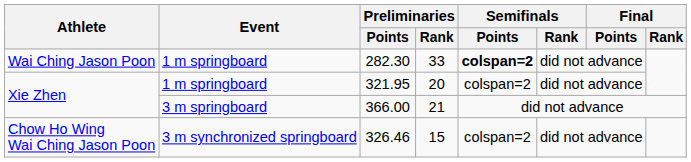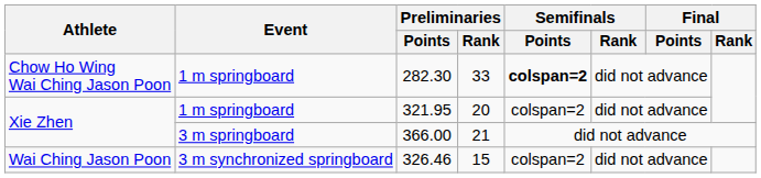282.30 | Athlete: Wai Ching Jason Poon -> Chow Ho Wing Wai Ching Jason Poon
326.46 | Athlete: Chow Ho Wing Wai Ching Jason Poon -> Wai Ching Jason Poon
